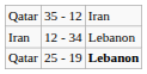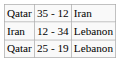Qatar / 25 - 19 | column 3: bold -> normal
